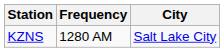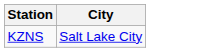- column: Frequency | 1280 AM
